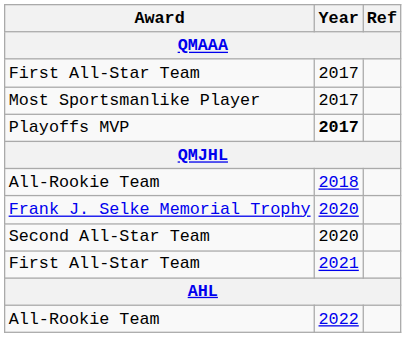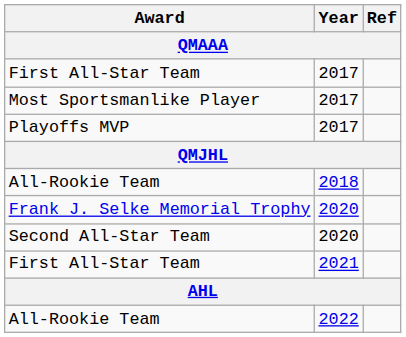Playoffs MVP | Year: bold -> normal
